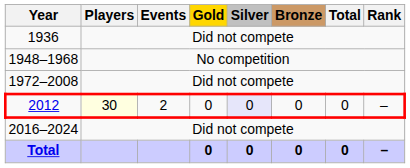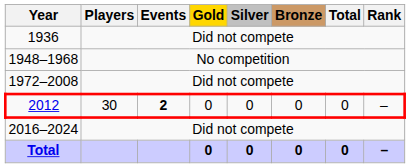2012 | Players: lightyellow background -> no background
2012 | Events: normal -> bold
2012 | Silver: lavender background -> no background
